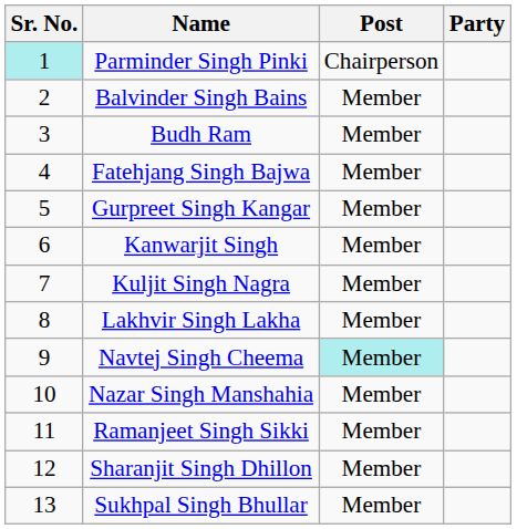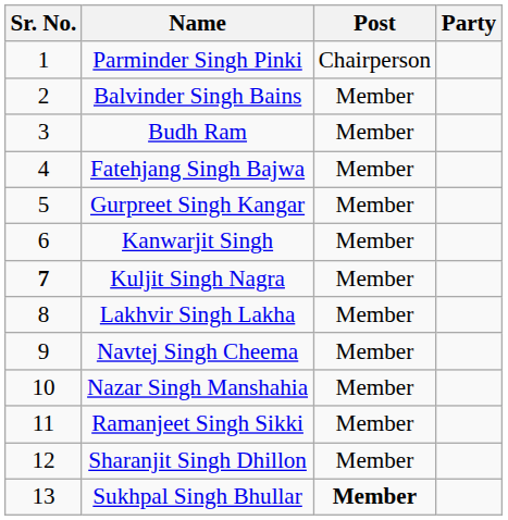Parminder Singh Pinki | Sr. No.: paleturquoise background -> no background
Kuljit Singh Nagra | Sr. No.: normal -> bold
Navtej Singh Cheema | Post: paleturquoise background -> no background
Sukhpal Singh Bhullar | Post: normal -> bold
